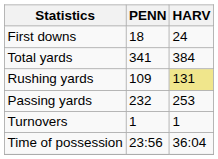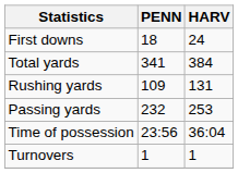Rushing yards | HARV: khaki background -> no background
rows swapped: Turnovers <-> Time of possession
